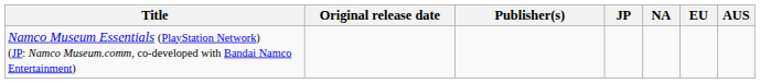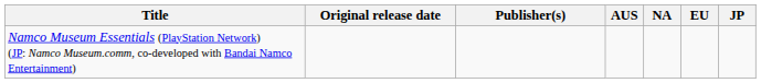columns swapped: JP <-> AUS
